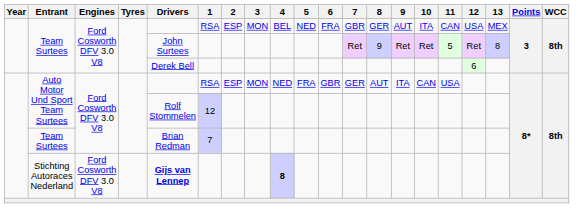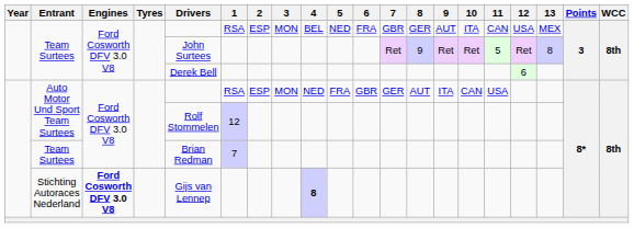Stichting Autoraces Nederland | Engines: normal -> bold
Stichting Autoraces Nederland | Drivers: bold -> normal
